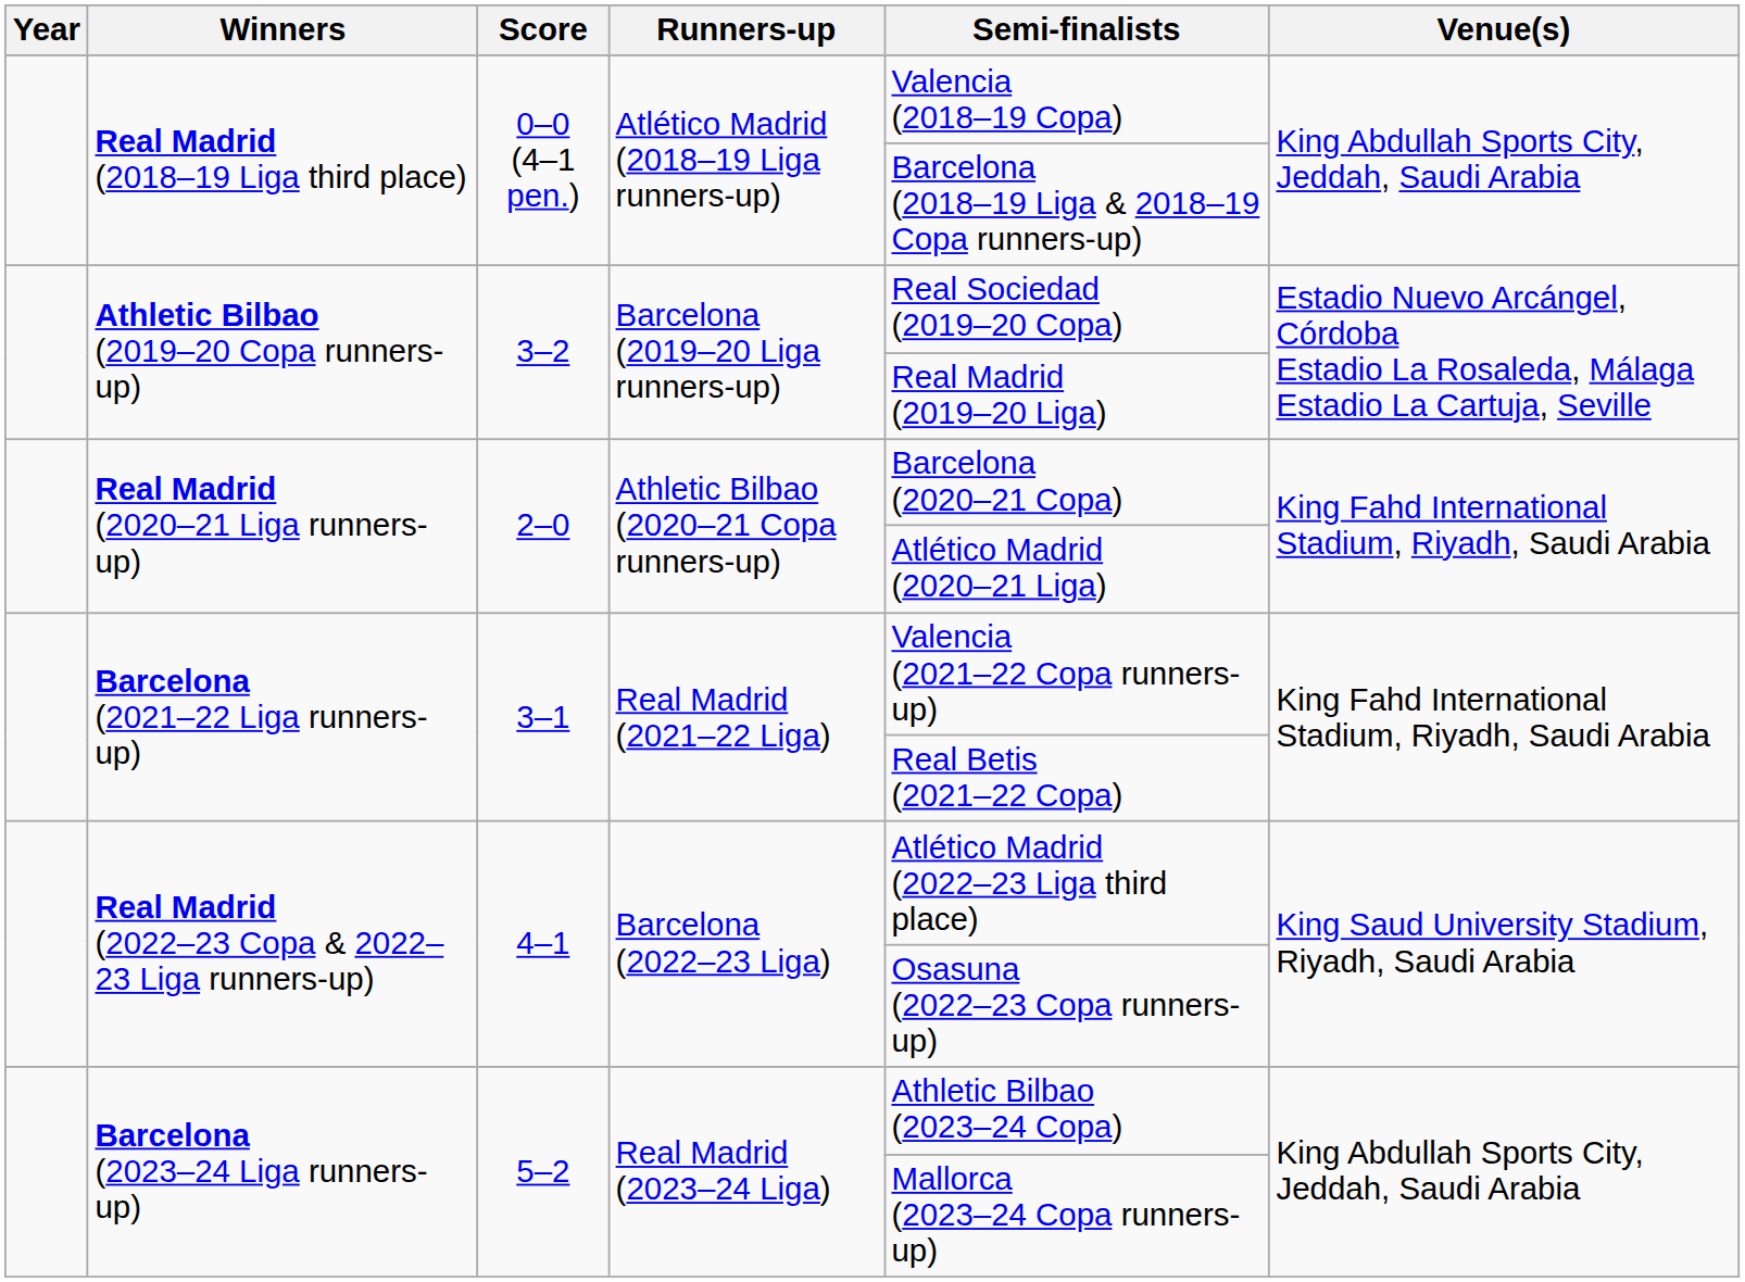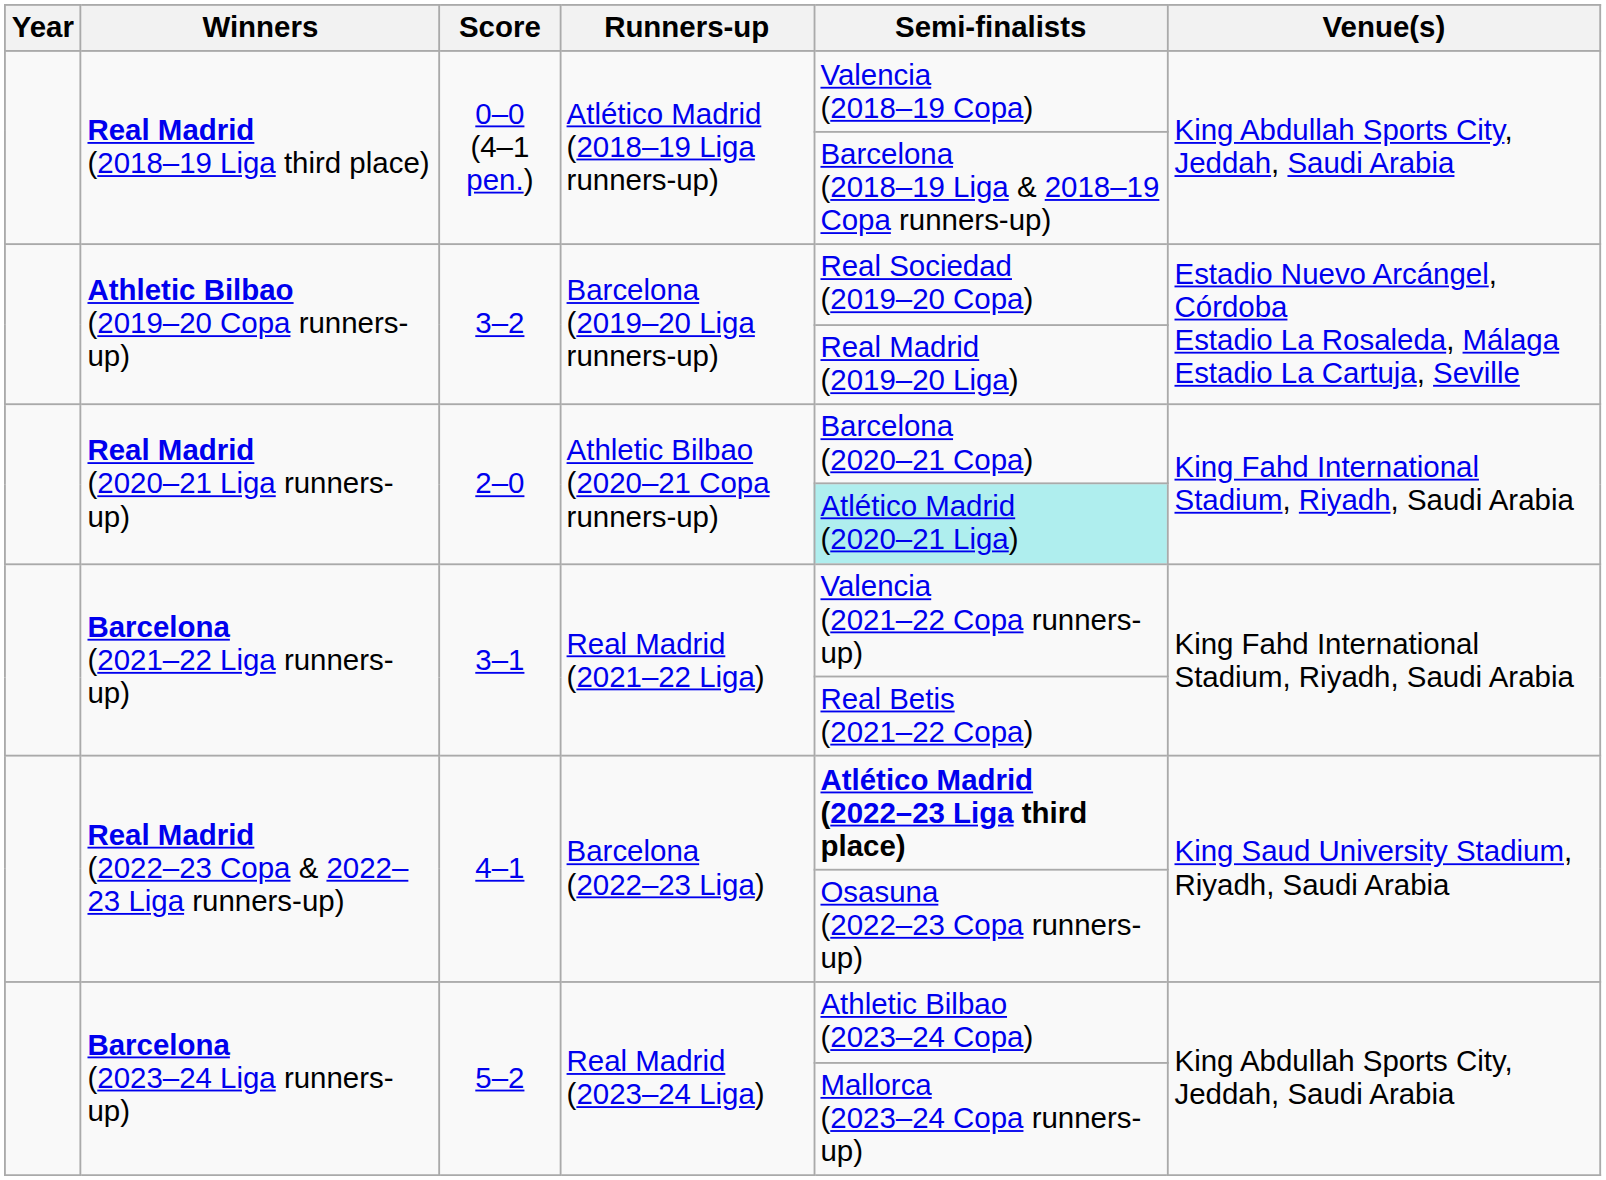row 7 | Semi-finalists: no background -> paleturquoise background
row 10 | Semi-finalists: normal -> bold
